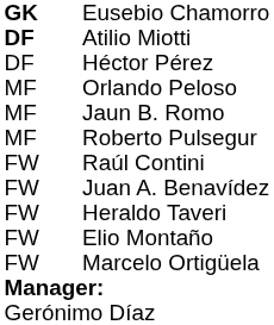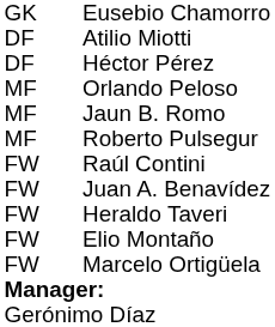Eusebio Chamorro | column 1: bold -> normal
Atilio Miotti | column 1: bold -> normal
